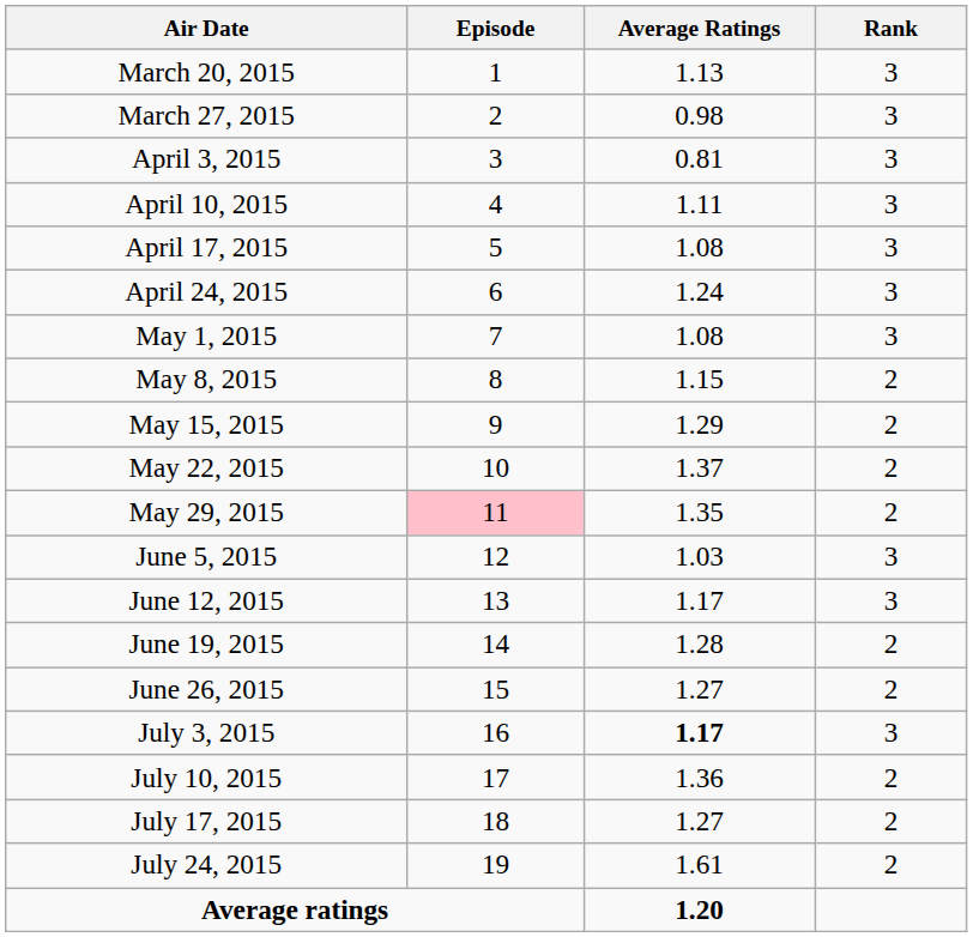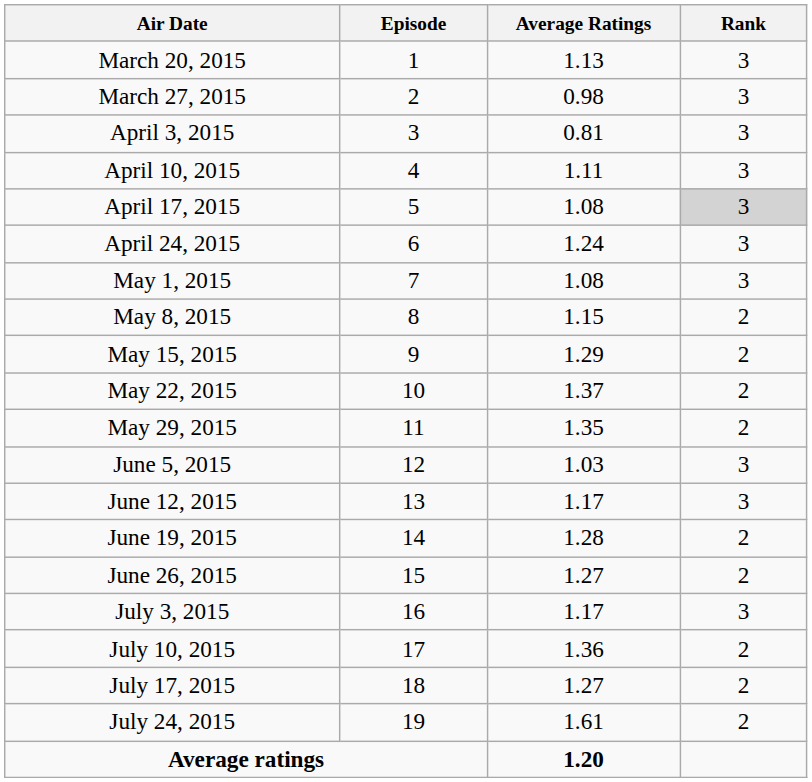April 17, 2015 | Rank: no background -> lightgrey background
May 29, 2015 | Episode: pink background -> no background
July 3, 2015 | Average Ratings: bold -> normal
